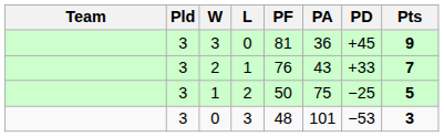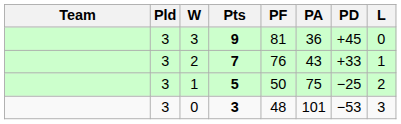columns swapped: L <-> Pts
